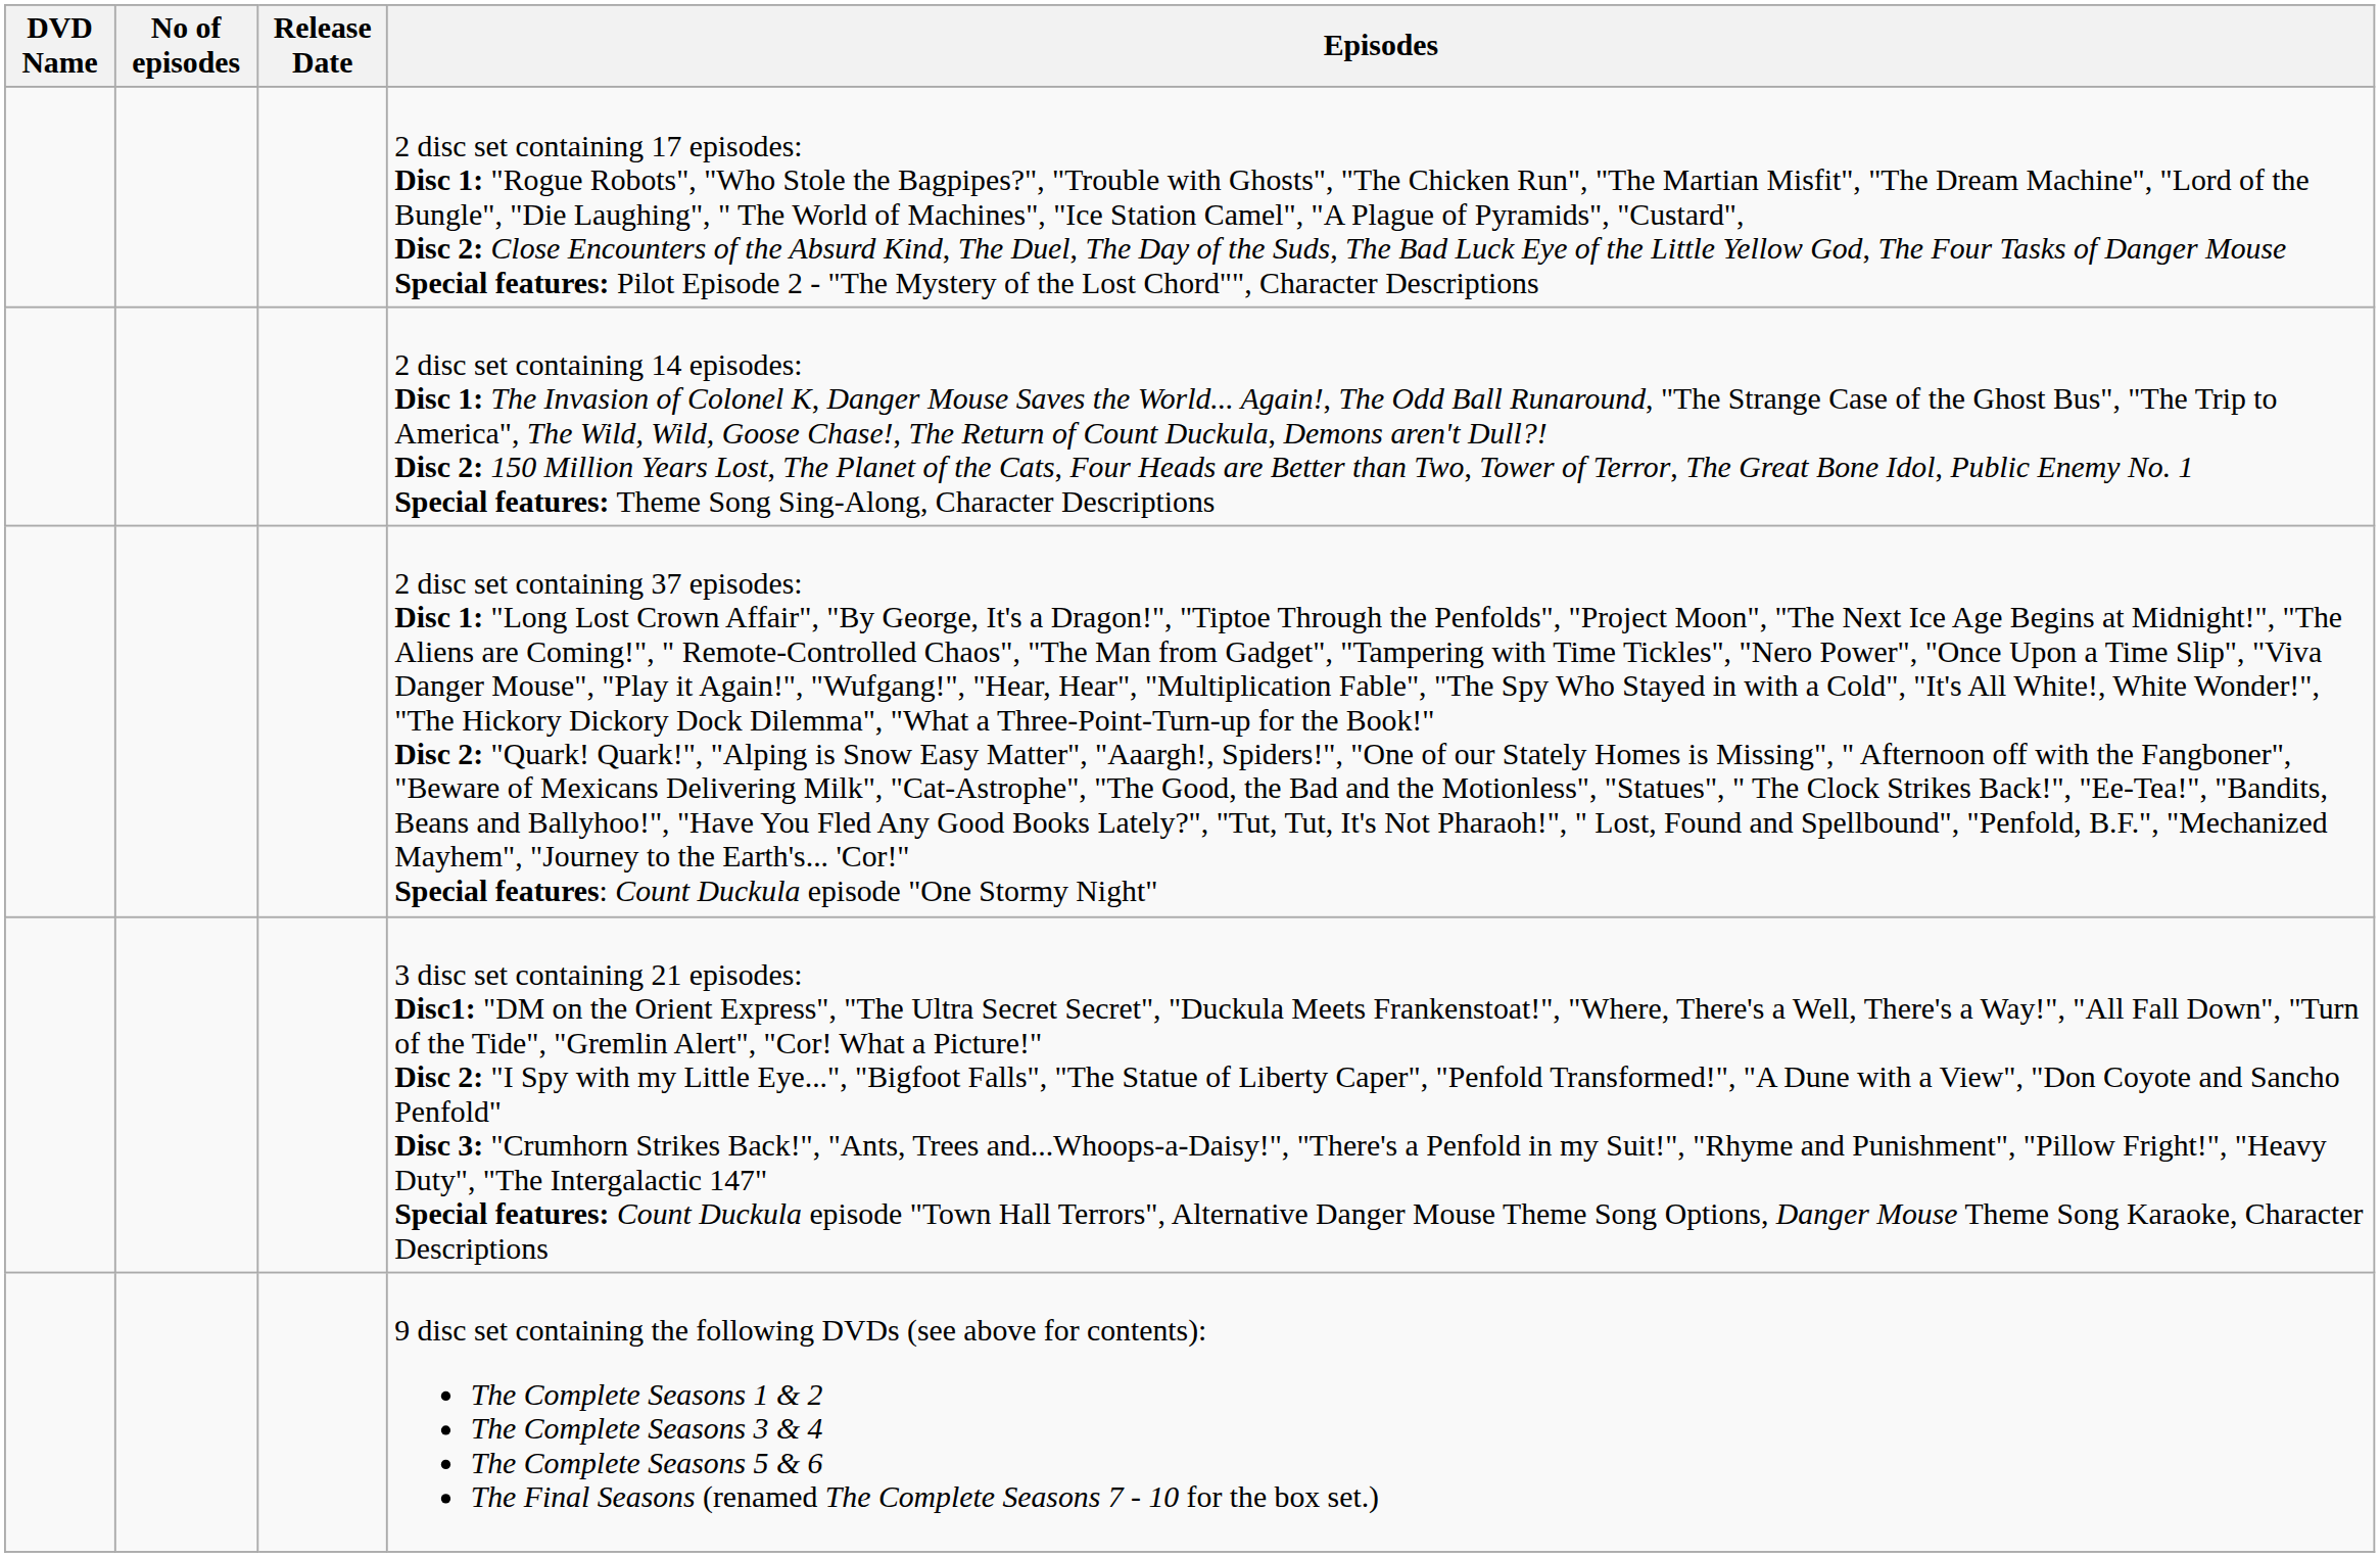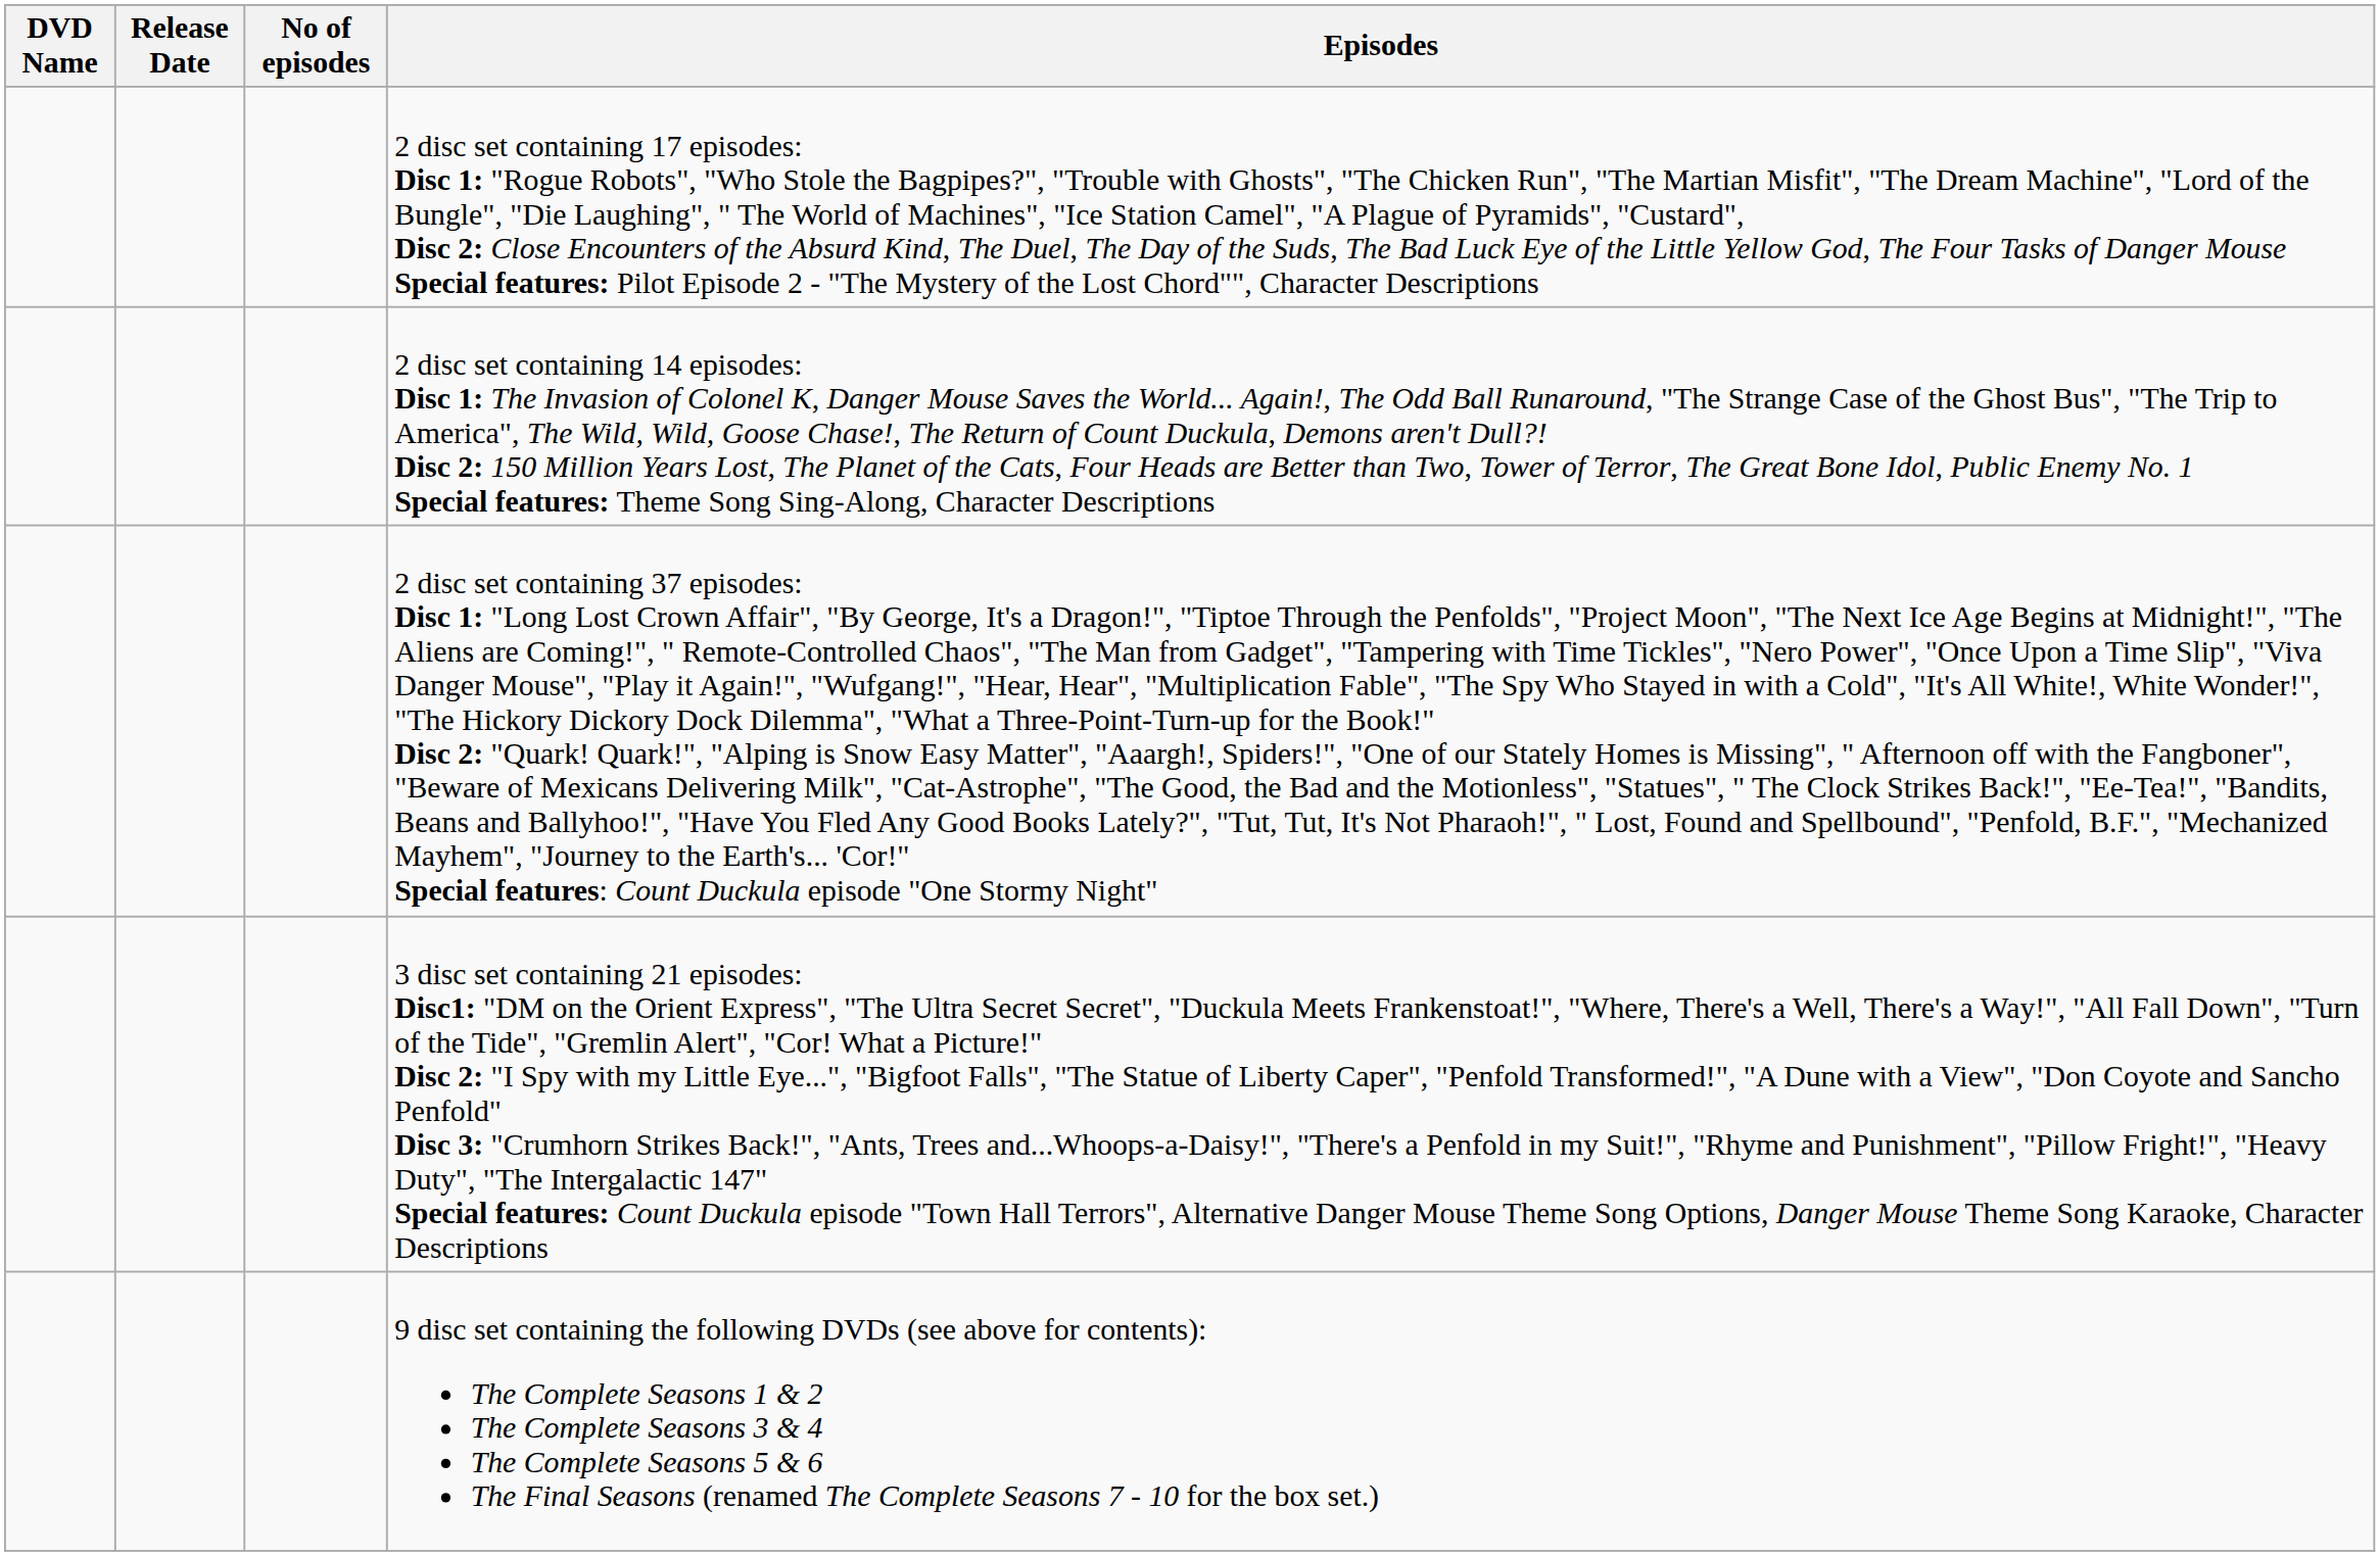columns swapped: No of episodes <-> Release Date
